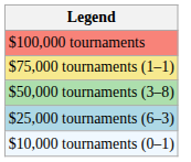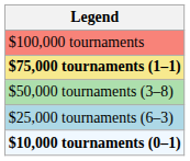row 3 | column 1: normal -> bold
row 6 | column 1: normal -> bold
